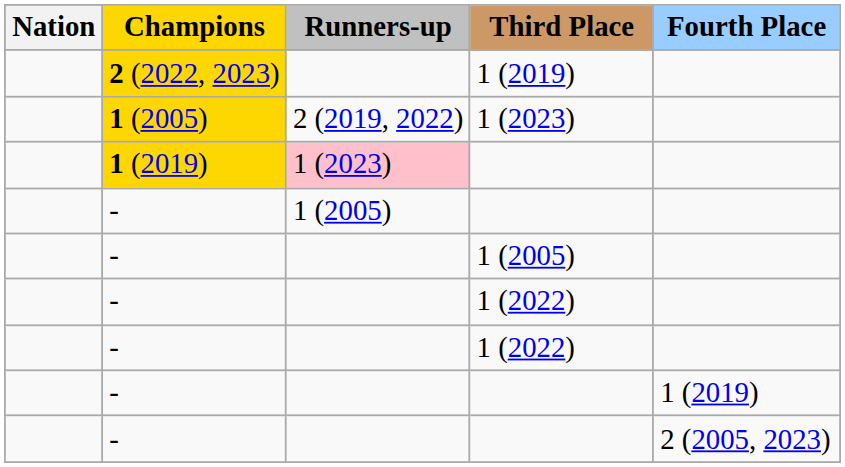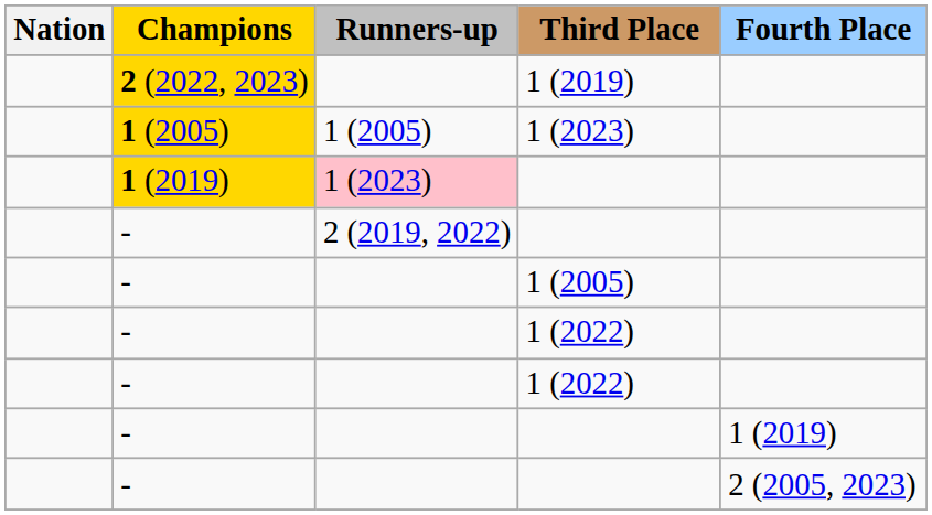row 3 | Runners-up: 2 (2019, 2022) -> 1 (2005)
row 5 | Runners-up: 1 (2005) -> 2 (2019, 2022)
